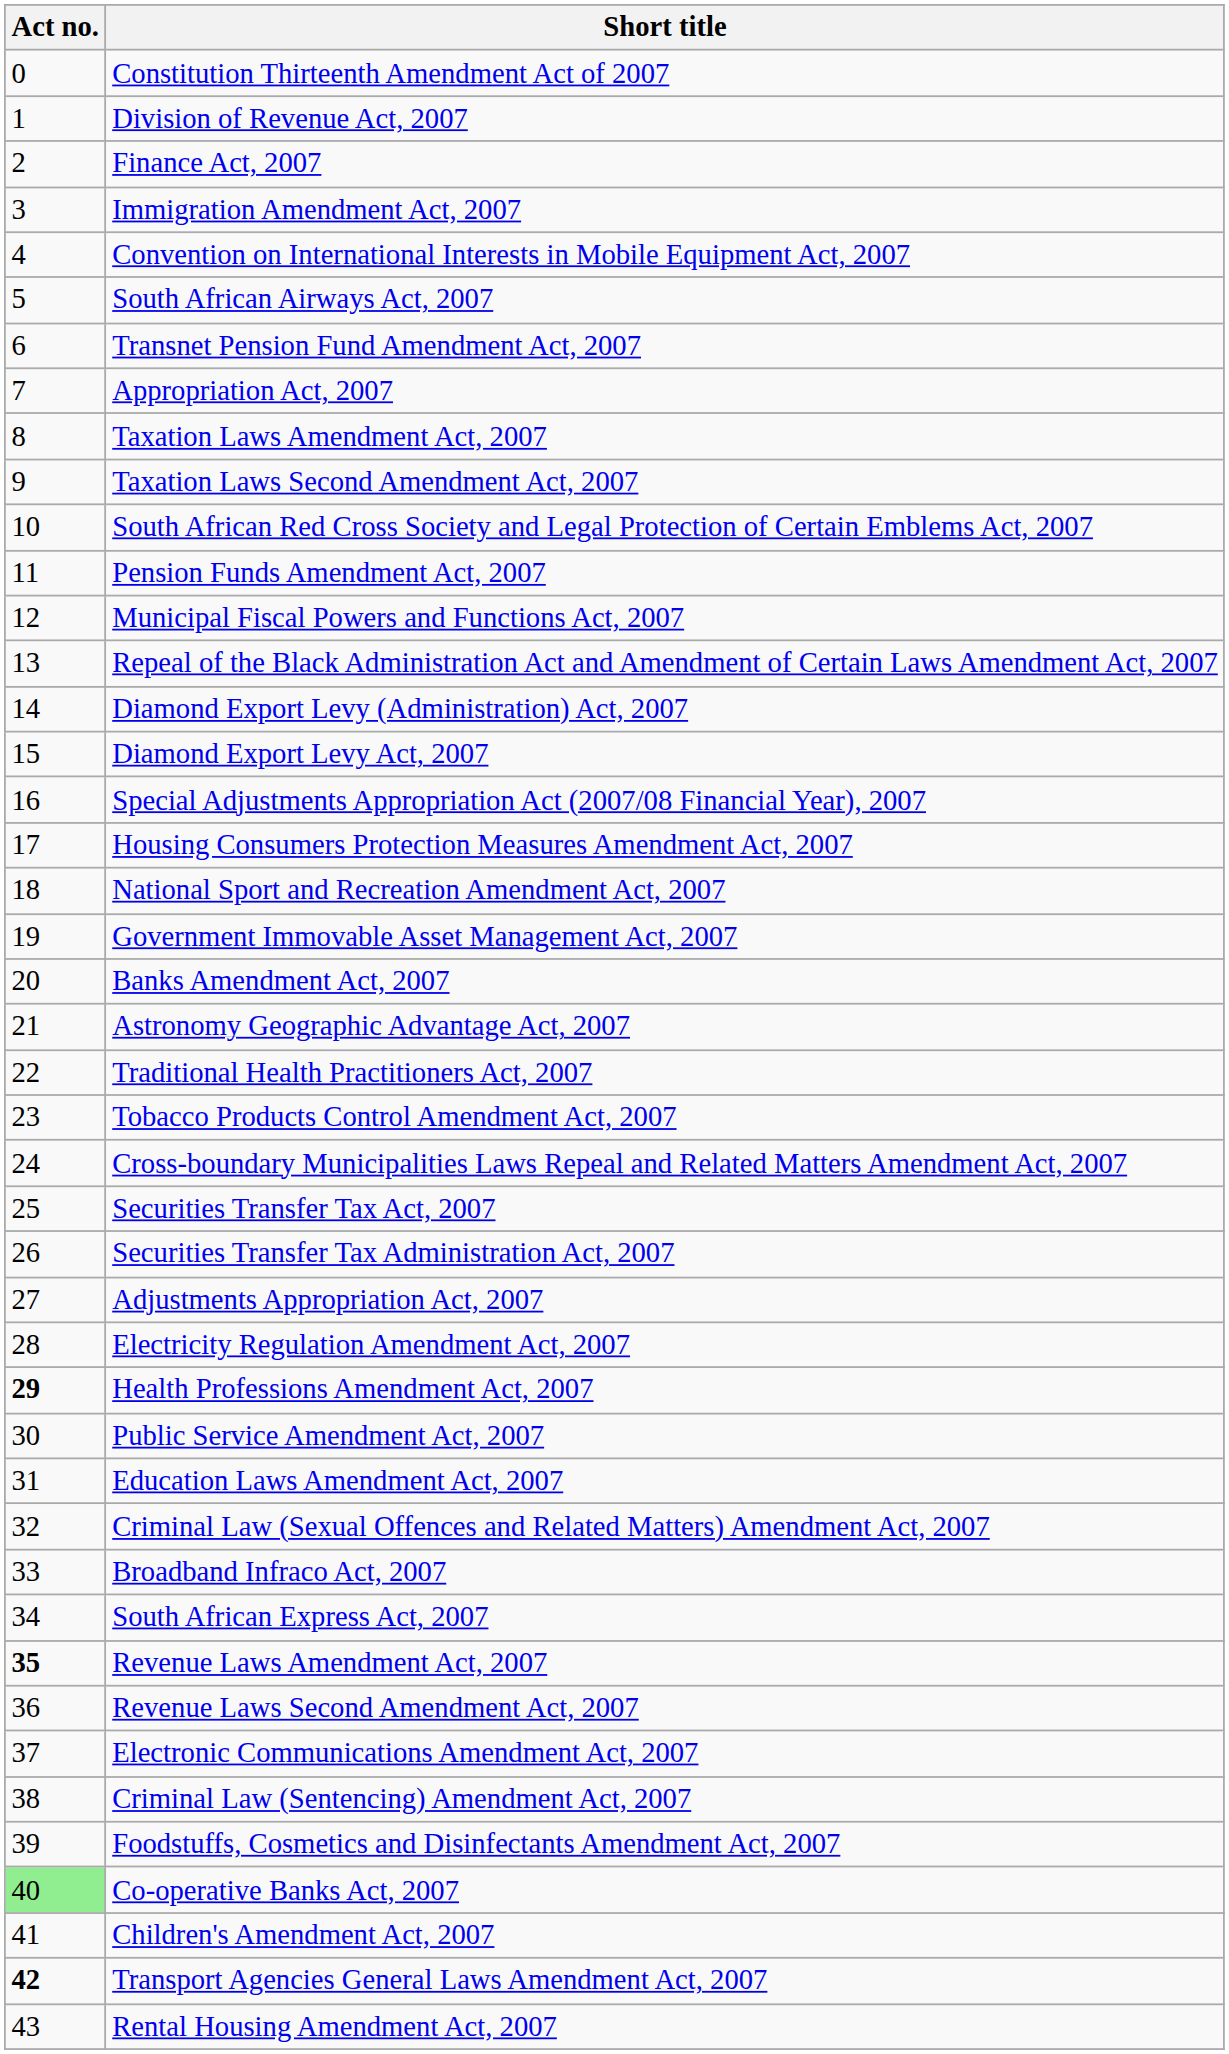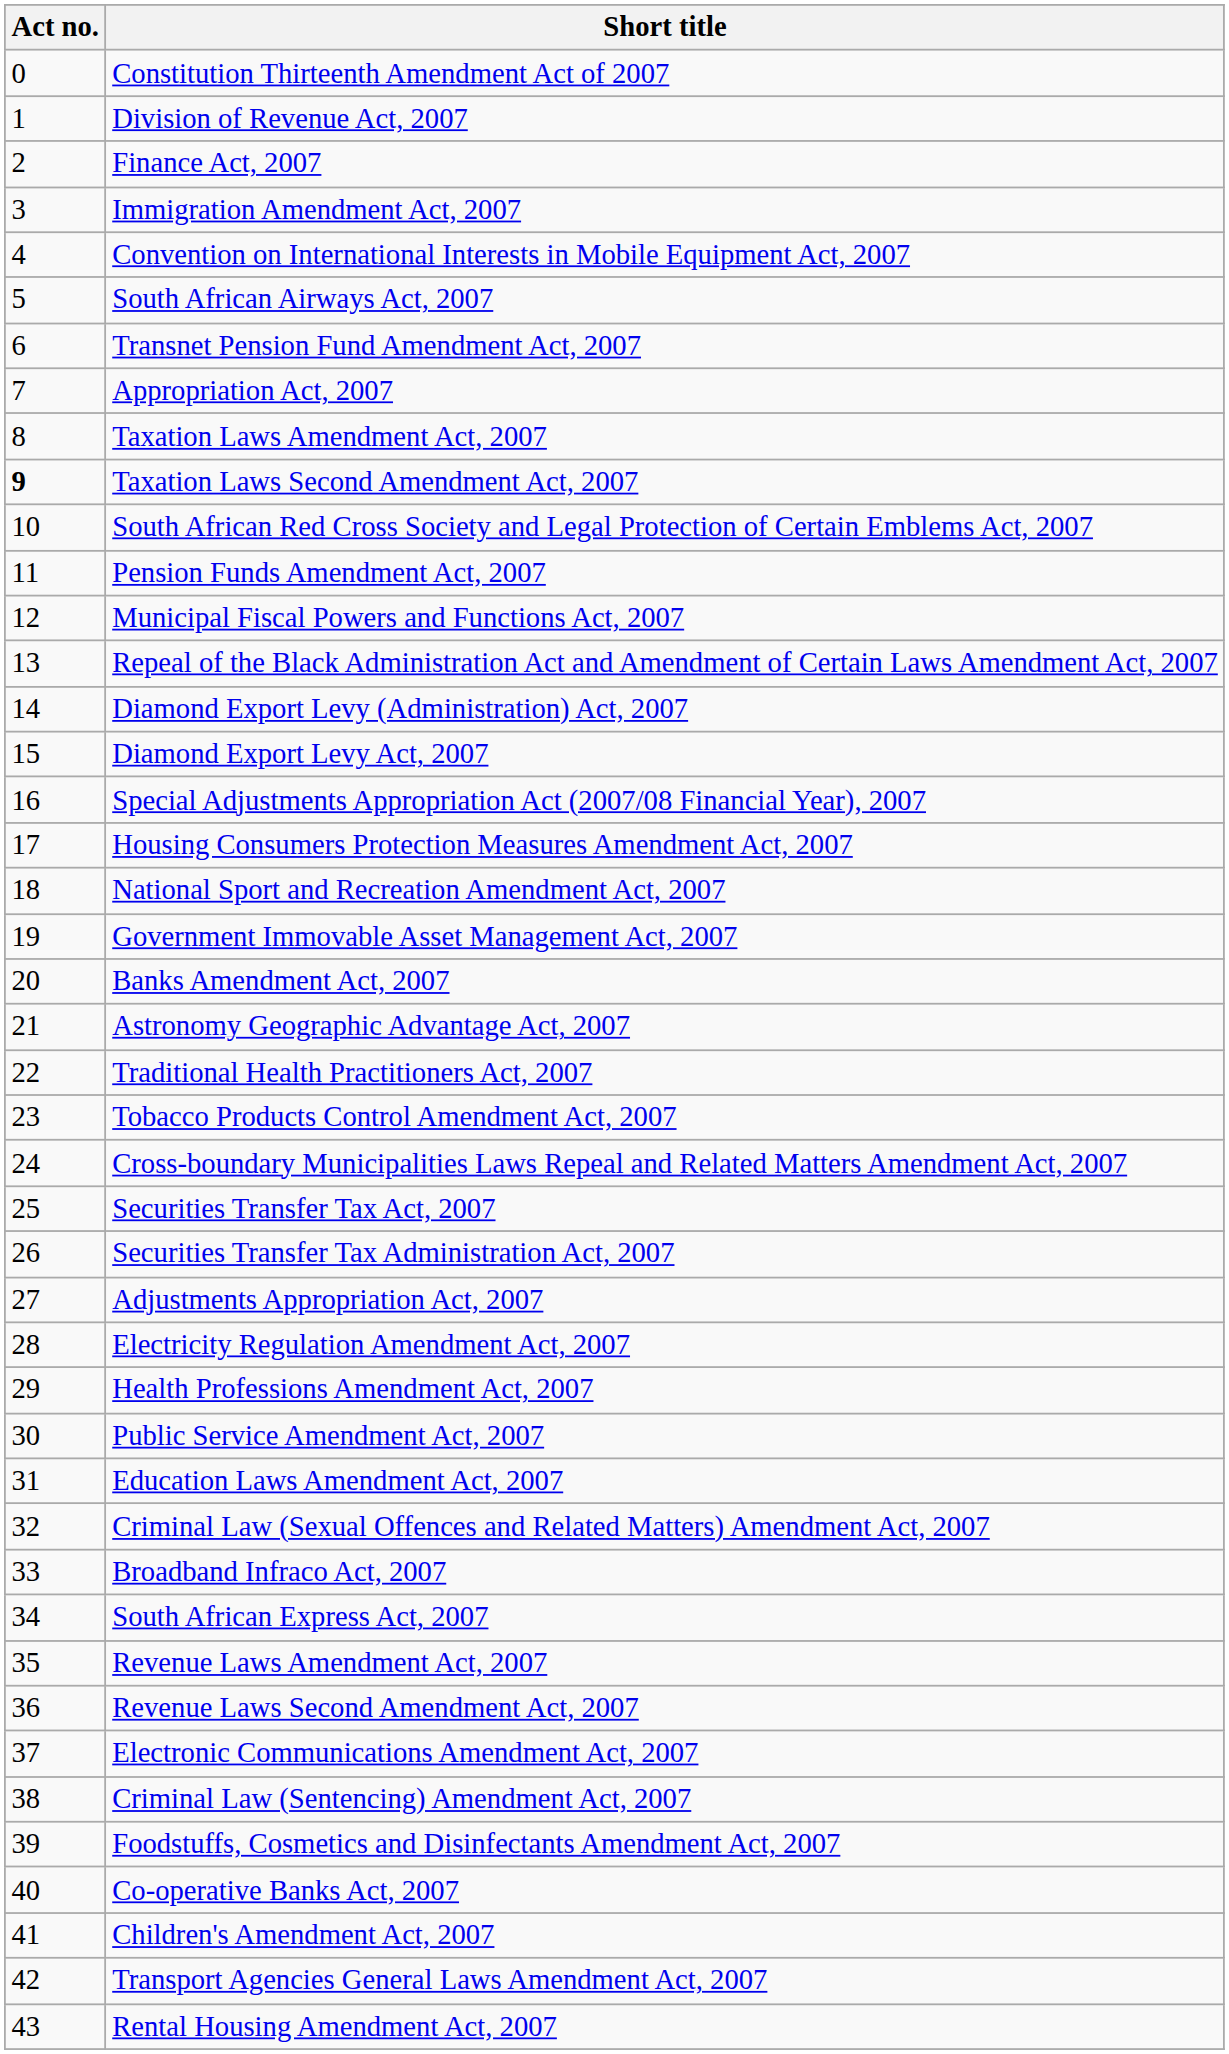Taxation Laws Second Amendment Act, 2007 | Act no.: normal -> bold
Health Professions Amendment Act, 2007 | Act no.: bold -> normal
Revenue Laws Amendment Act, 2007 | Act no.: bold -> normal
Co-operative Banks Act, 2007 | Act no.: lightgreen background -> no background
Transport Agencies General Laws Amendment Act, 2007 | Act no.: bold -> normal
